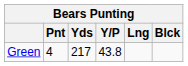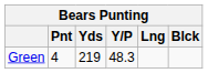Green | Yds: 217 -> 219
Green | Y/P: 43.8 -> 48.3
